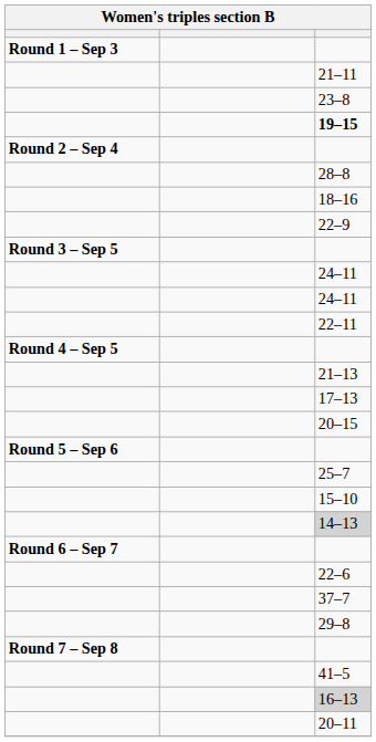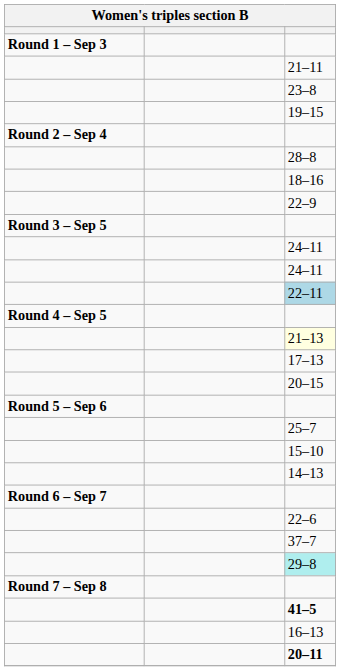19–15 | column 3: bold -> normal
22–11 | column 3: no background -> lightblue background
21–13 | column 3: no background -> lightyellow background
14–13 | column 3: lightgrey background -> no background
29–8 | column 3: no background -> paleturquoise background
41–5 | column 3: normal -> bold
16–13 | column 3: lightgrey background -> no background
20–11 | column 3: normal -> bold
